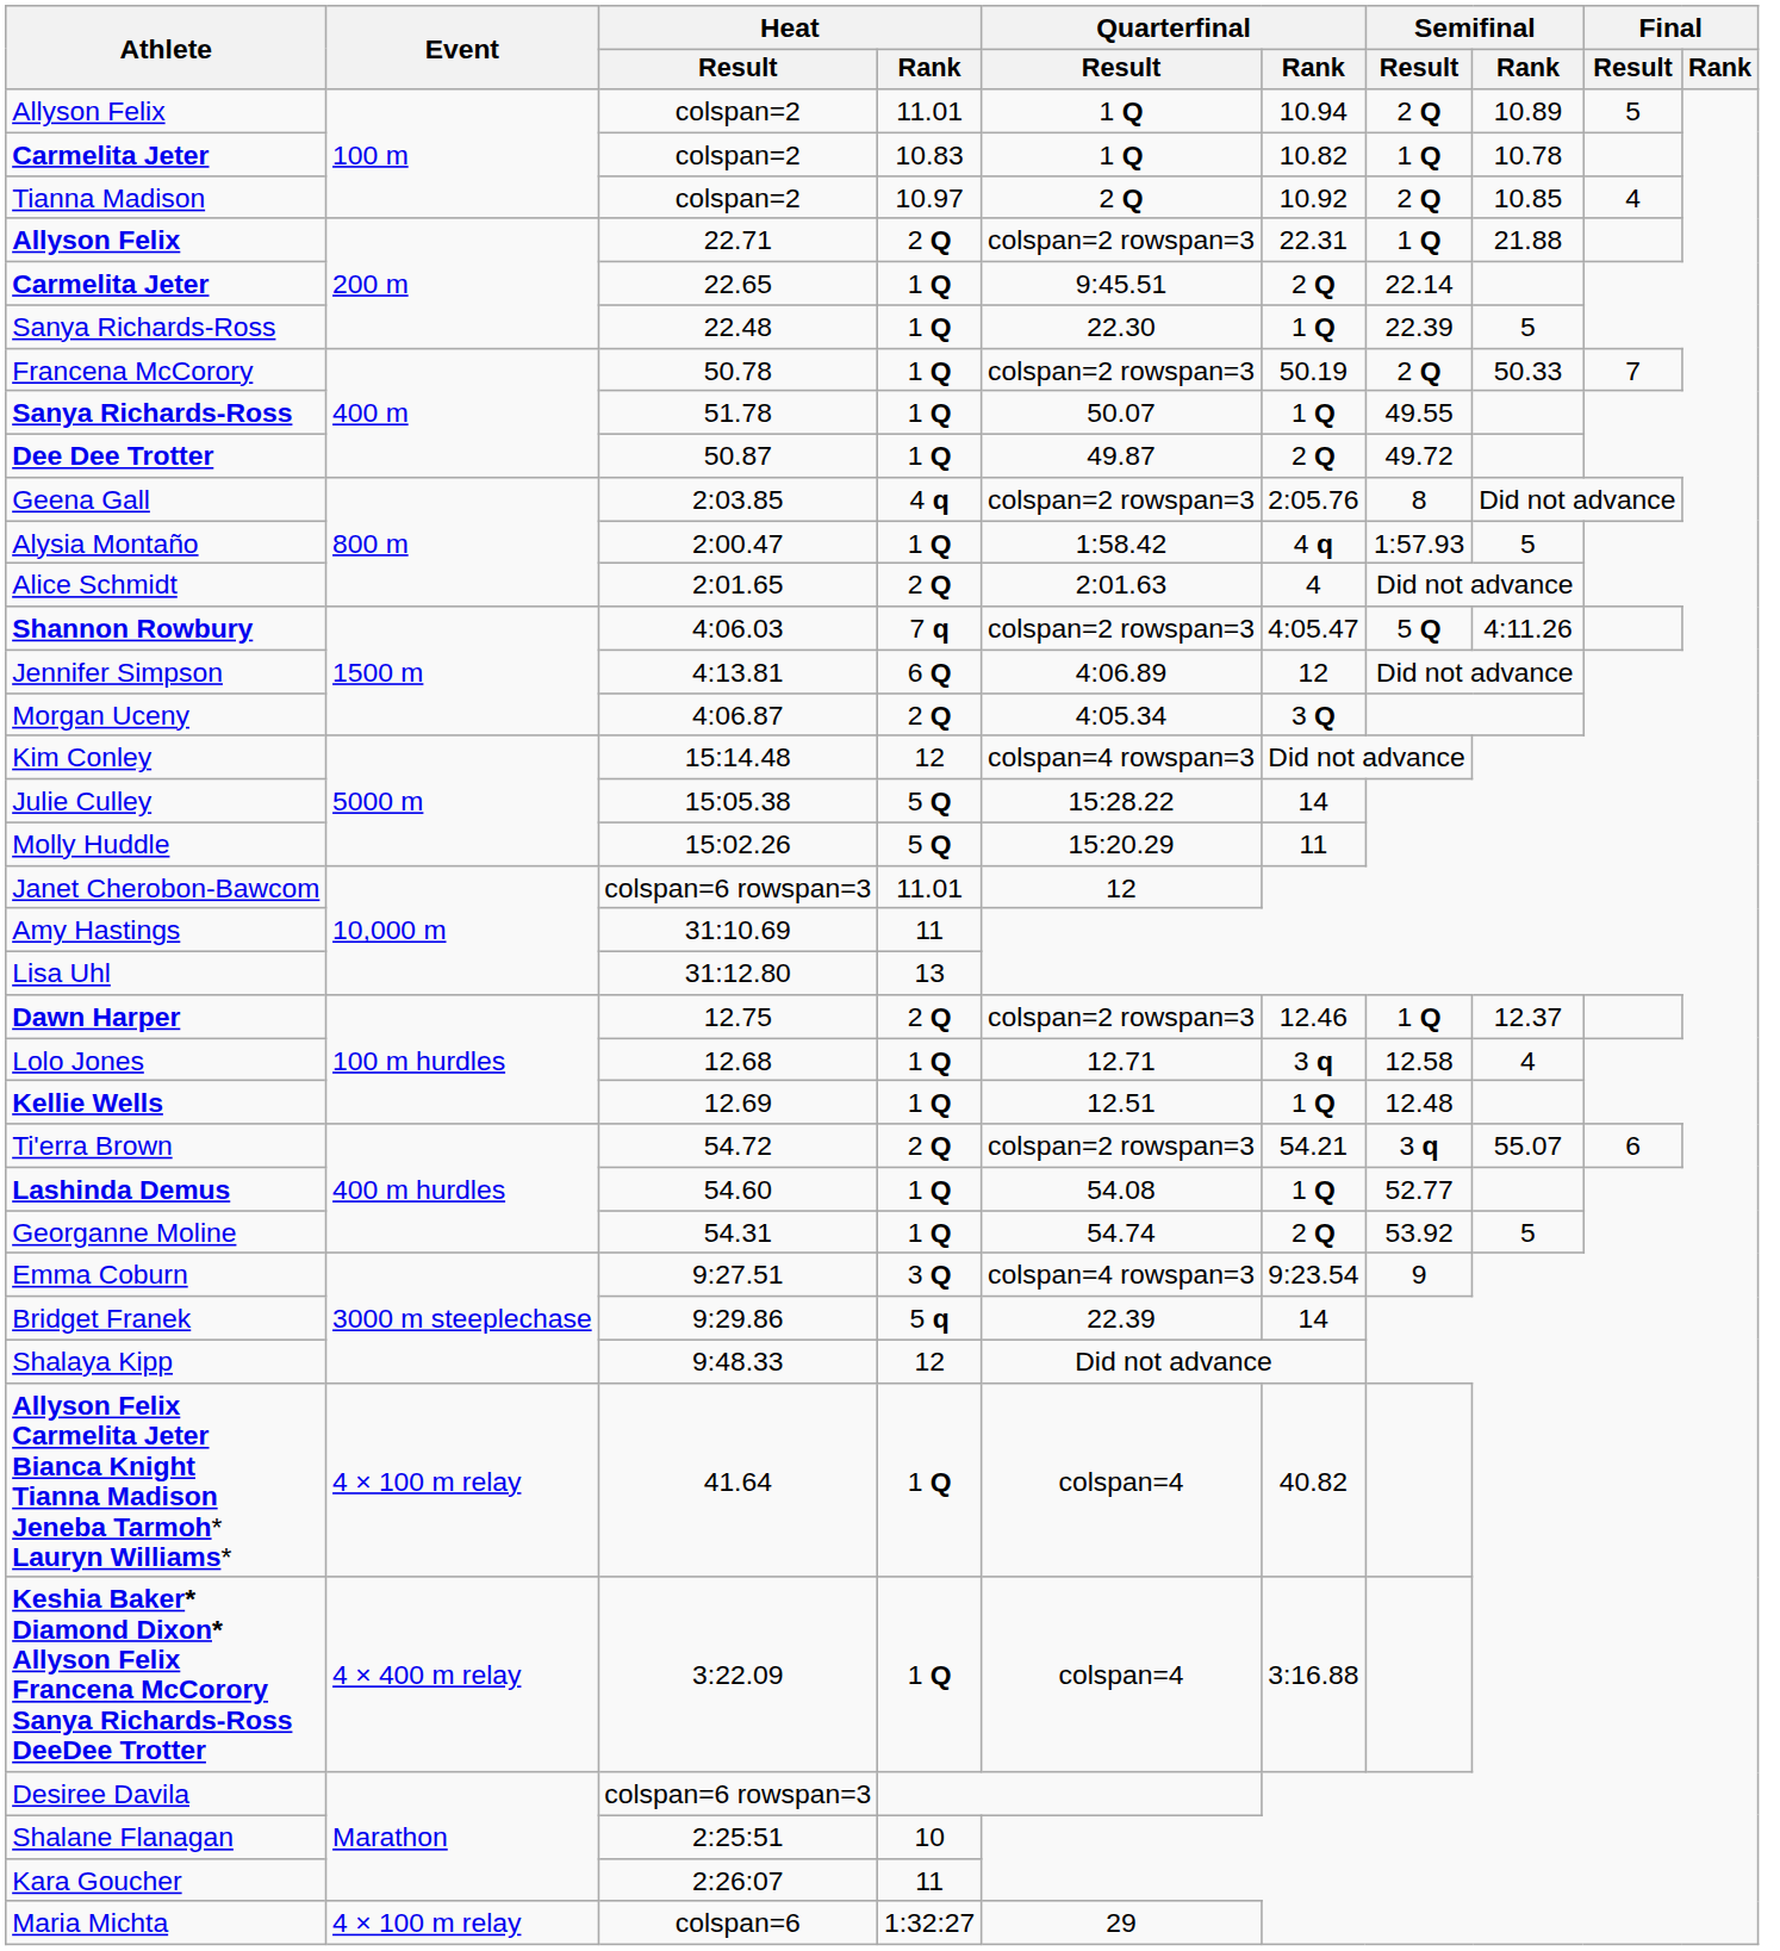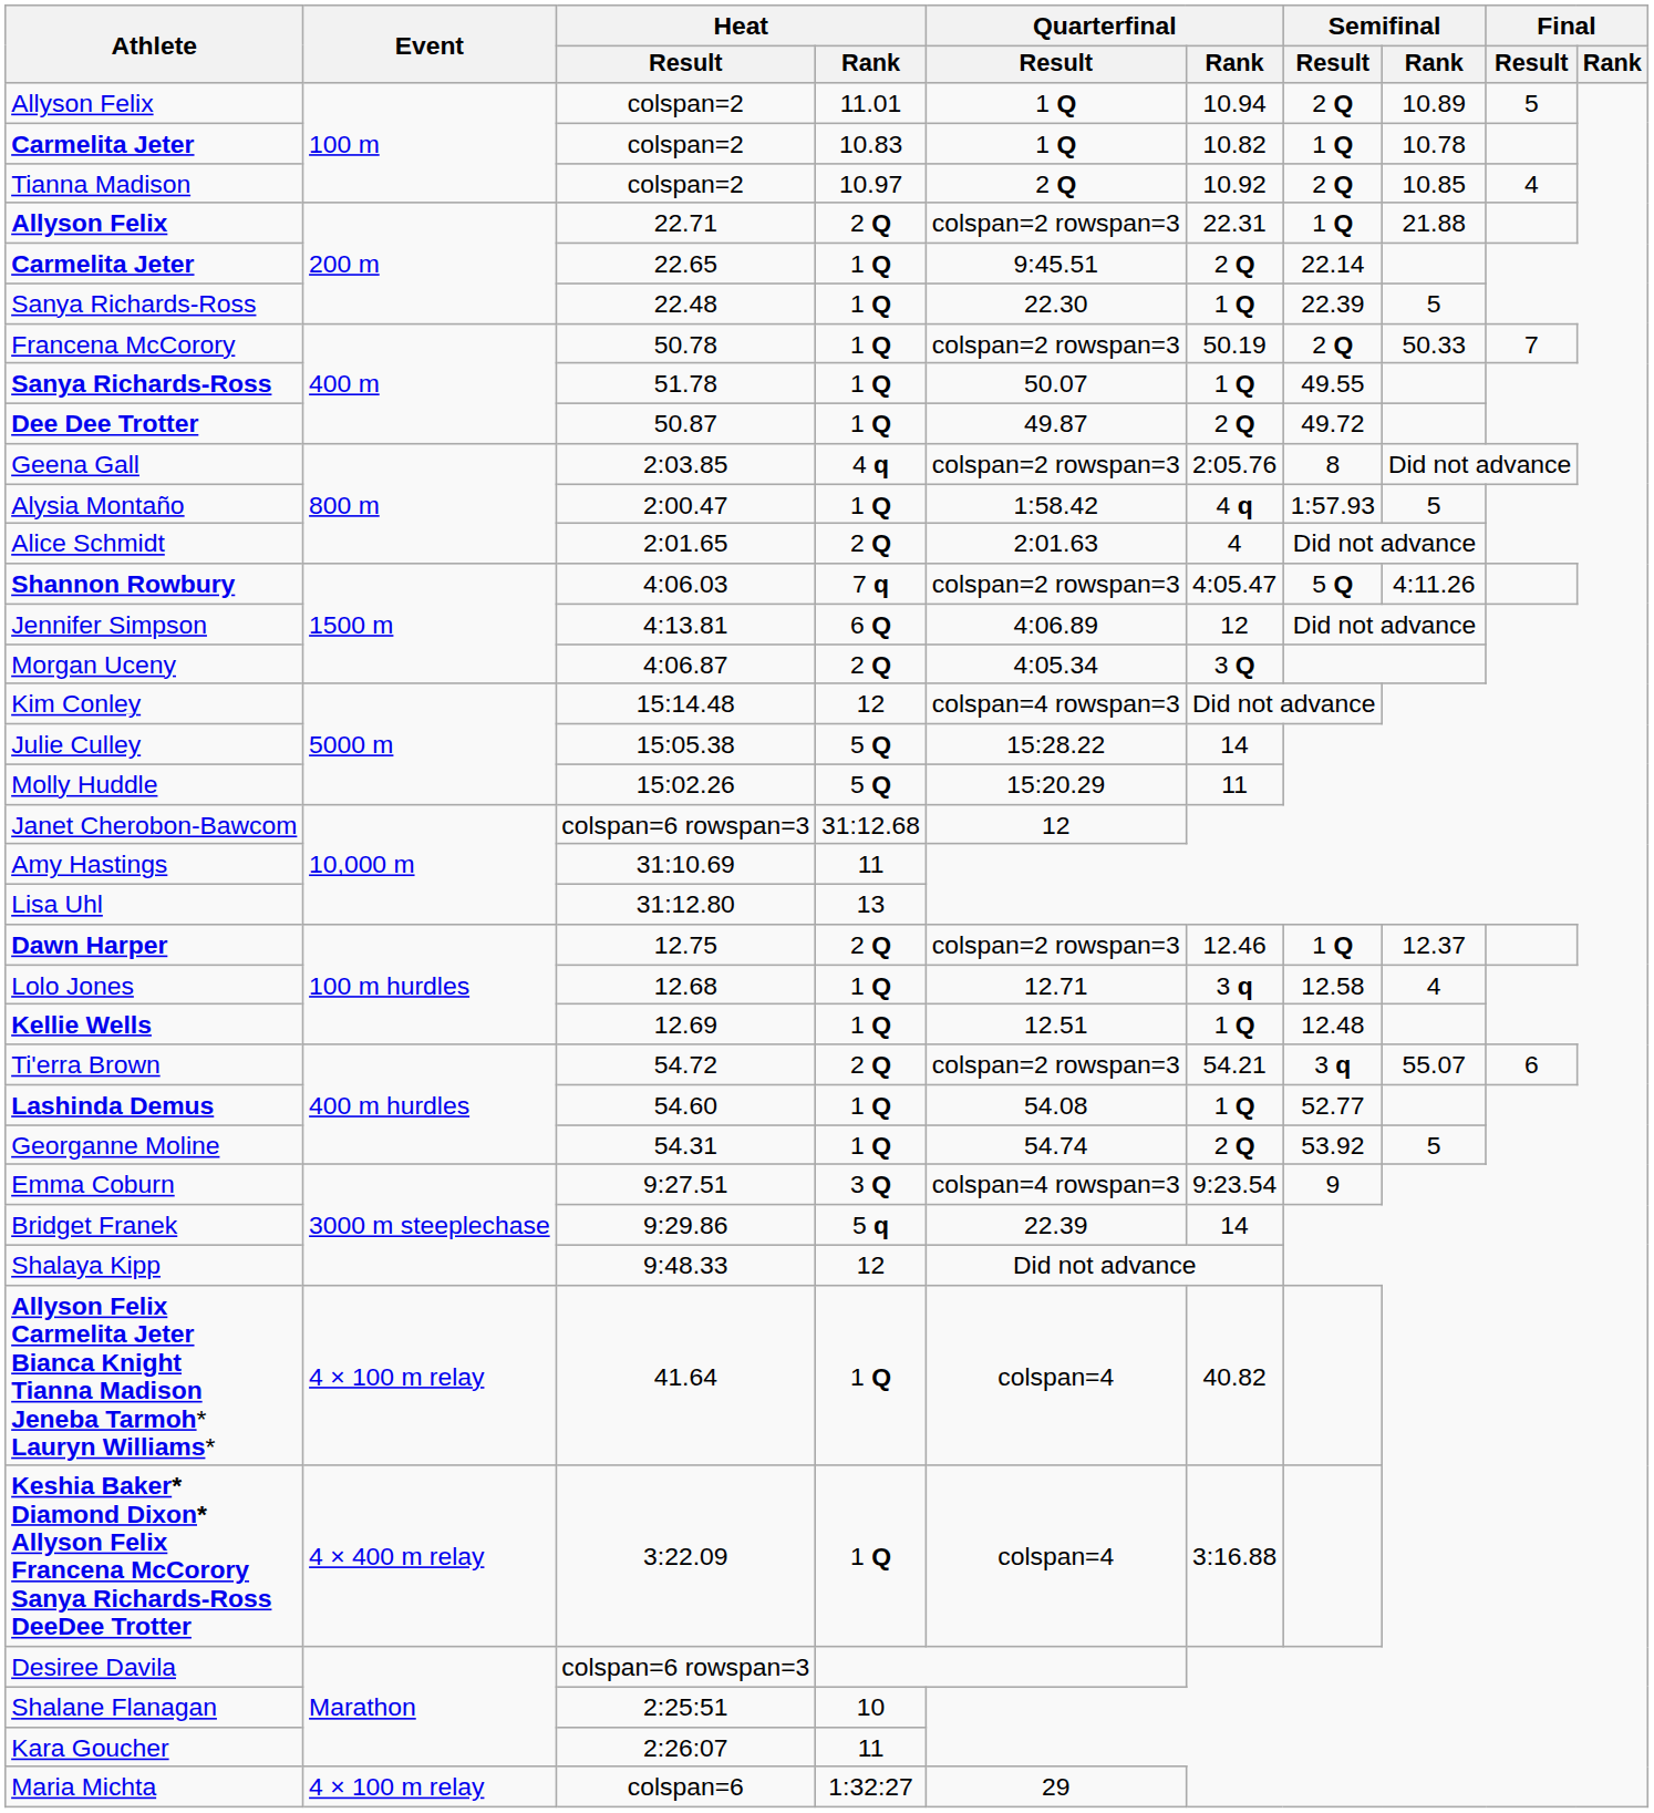Janet Cherobon-Bawcom | Heat / Rank: 11.01 -> 31:12.68
